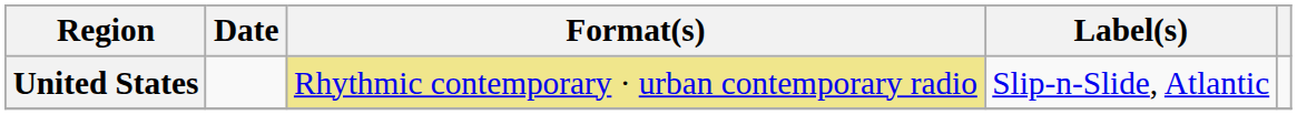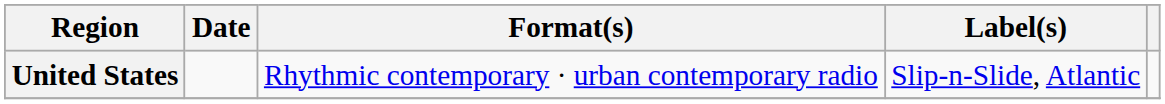United States | Format(s): khaki background -> no background
